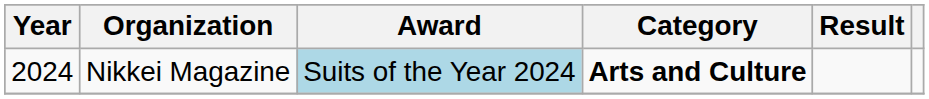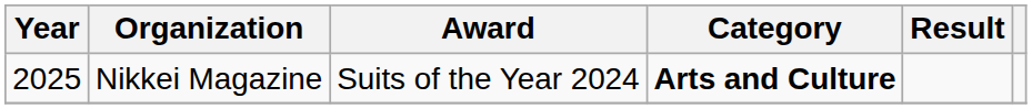Nikkei Magazine | Year: 2024 -> 2025
Nikkei Magazine | Award: lightblue background -> no background
